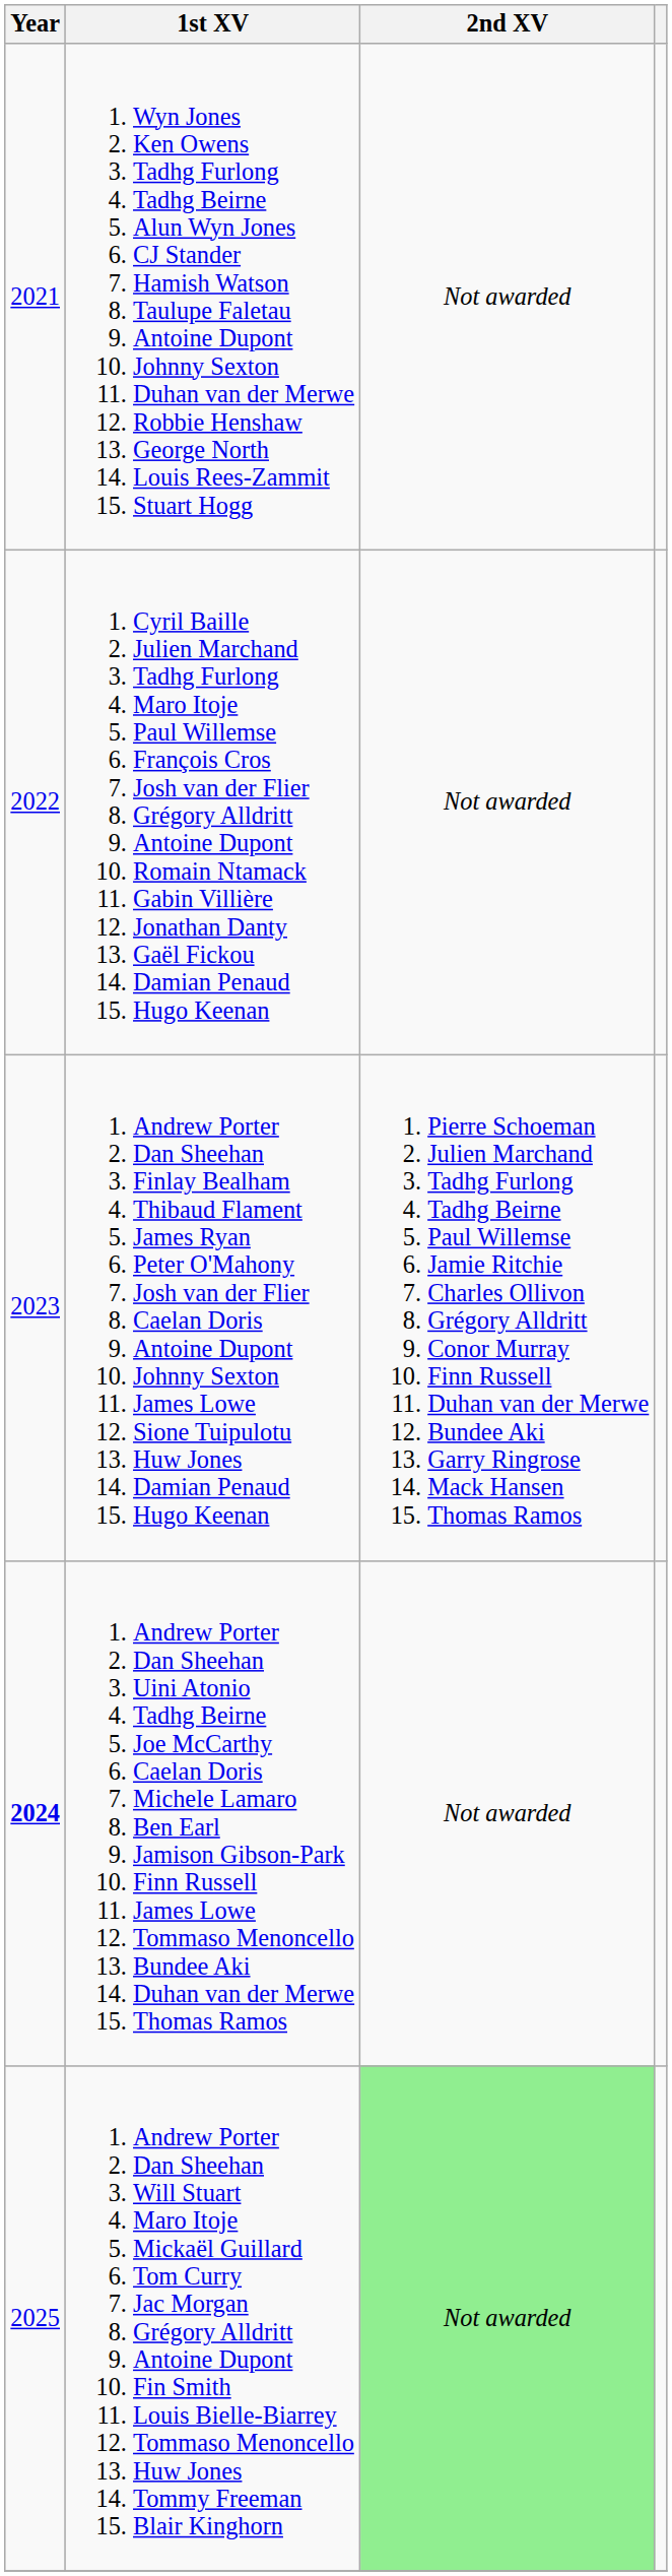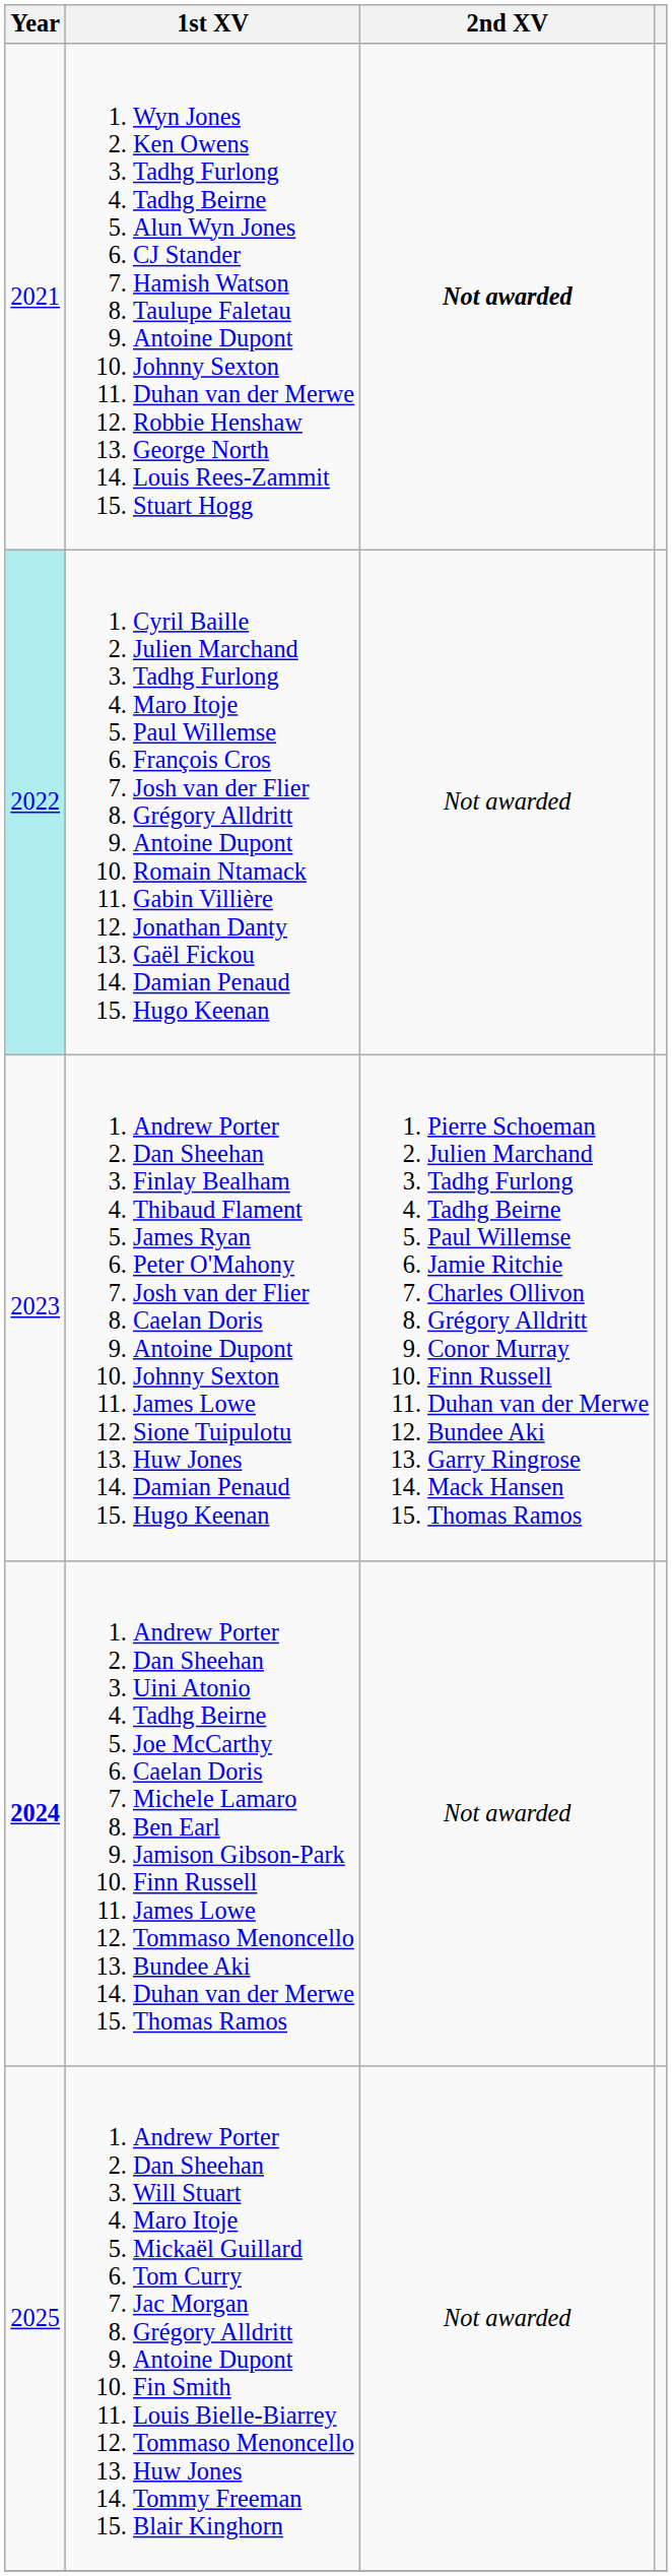row 2 | 2nd XV: normal -> bold
row 3 | Year: no background -> paleturquoise background
row 6 | 2nd XV: lightgreen background -> no background
